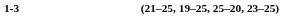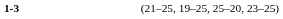row 1 | column 2: bold -> normal
